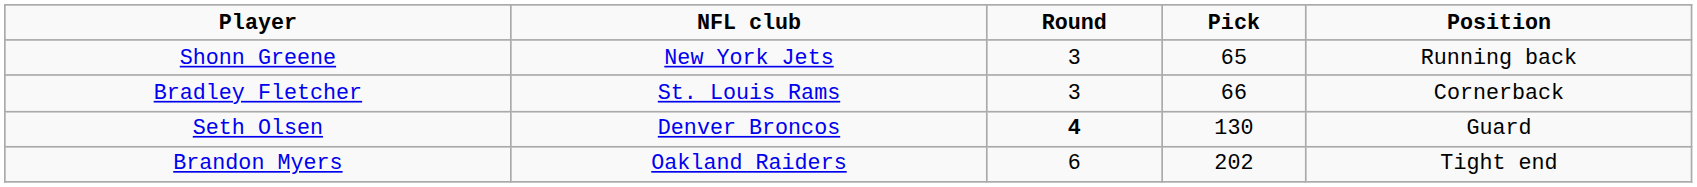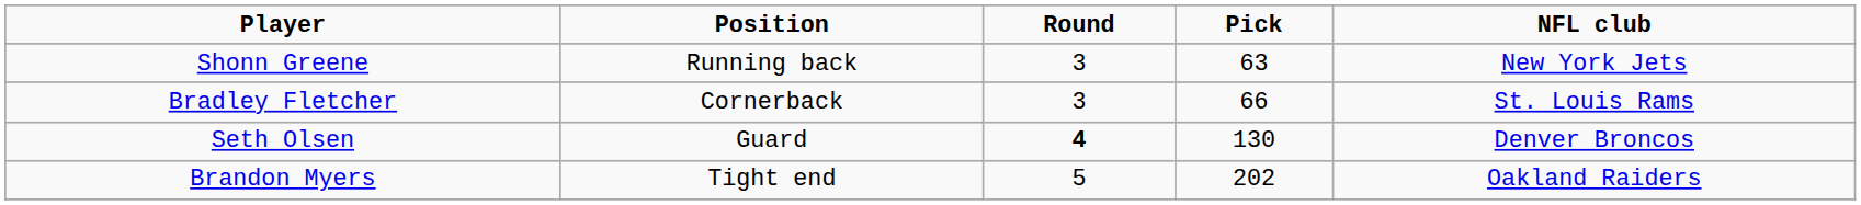columns swapped: Position <-> NFL club
Shonn Greene | Pick: 65 -> 63
Brandon Myers | Round: 6 -> 5
